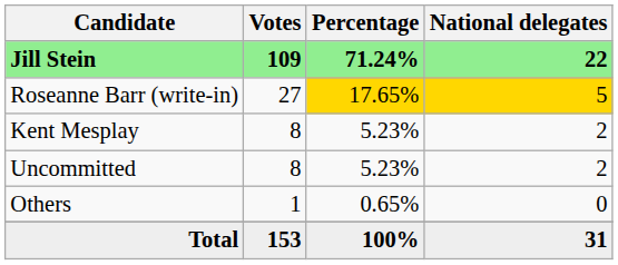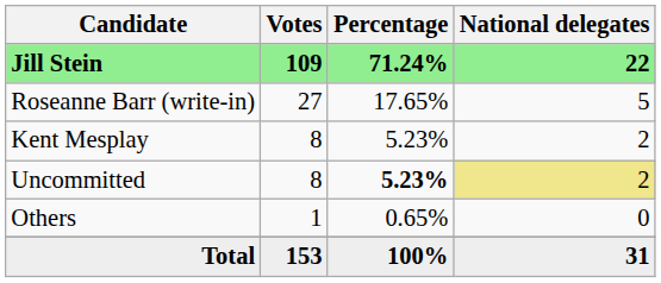Roseanne Barr (write-in) | Percentage: gold background -> no background
Roseanne Barr (write-in) | National delegates: gold background -> no background
Uncommitted | Percentage: normal -> bold
Uncommitted | National delegates: no background -> khaki background
